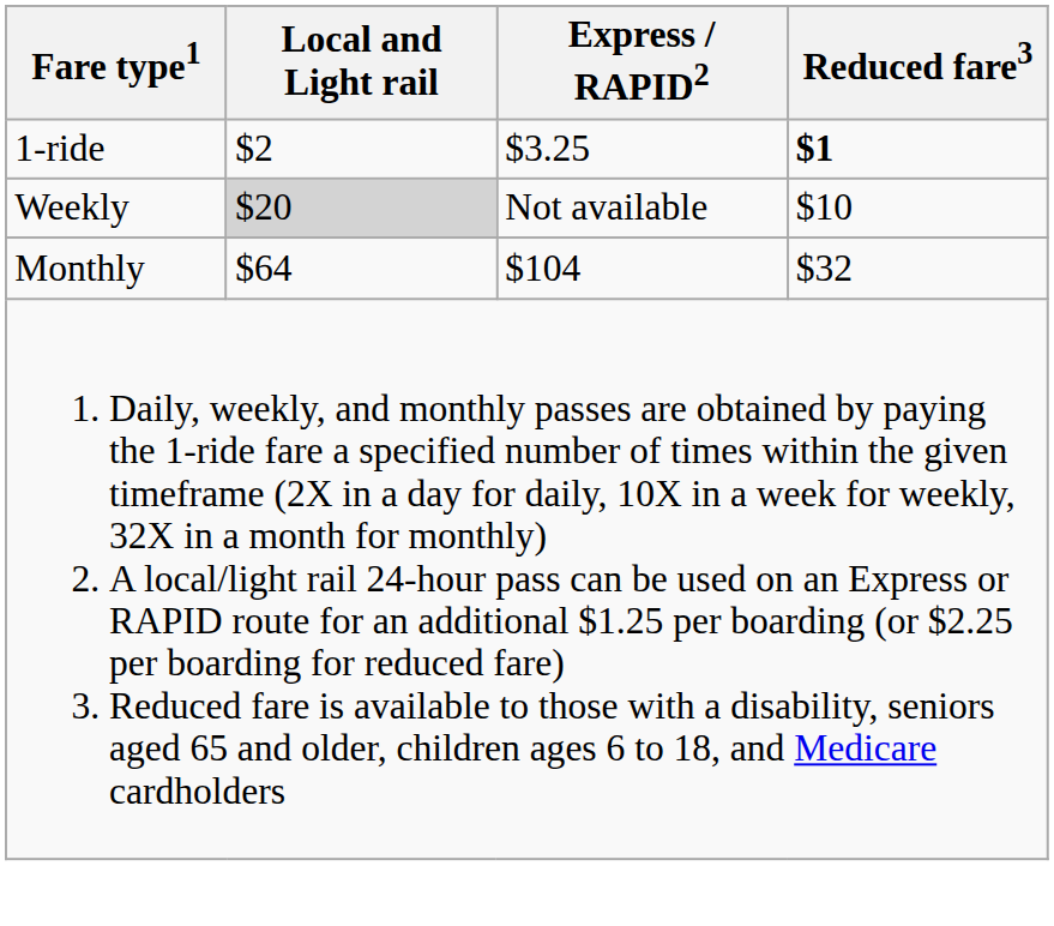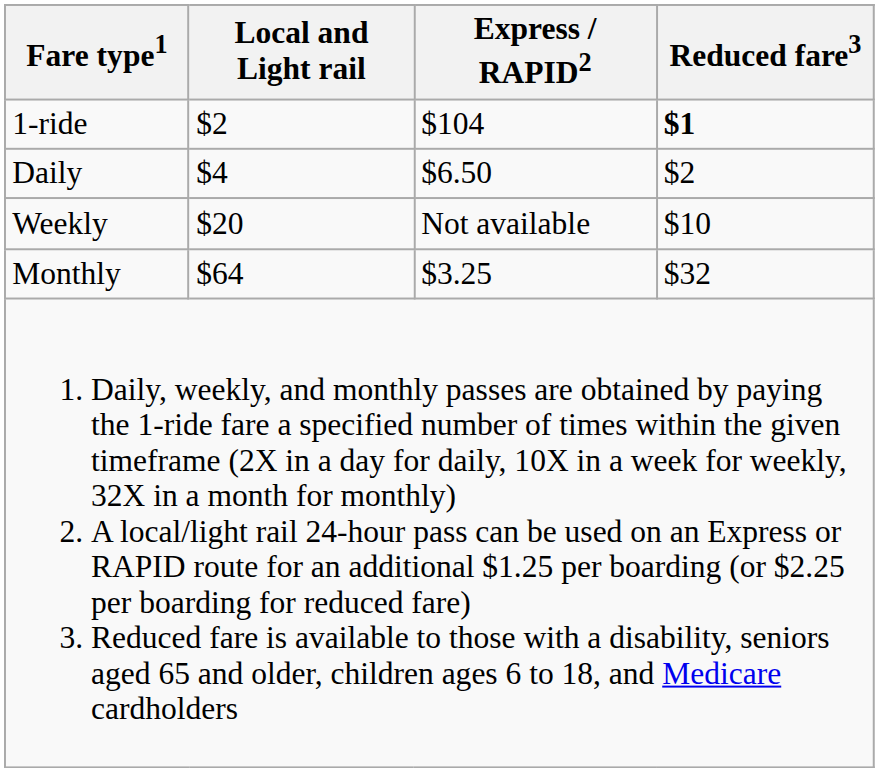1-ride | Express / RAPID2: $3.25 -> $104
+ row: Daily | $4 | $6.50 | $2
Weekly | Local and Light rail: lightgrey background -> no background
Monthly | Express / RAPID2: $104 -> $3.25
